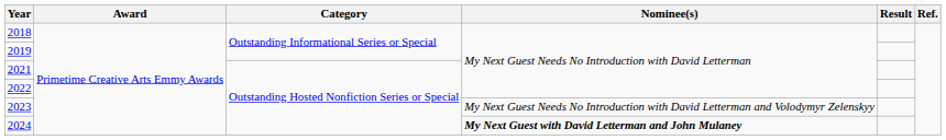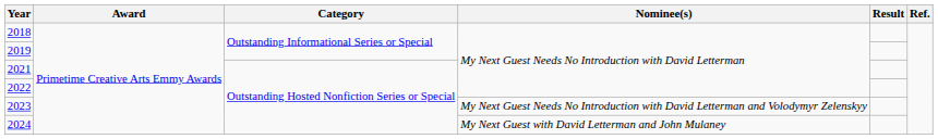2024 | Nominee(s): bold -> normal
